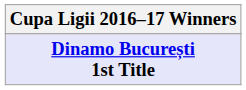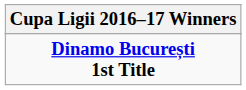row 2 | column 1: lavender background -> no background
